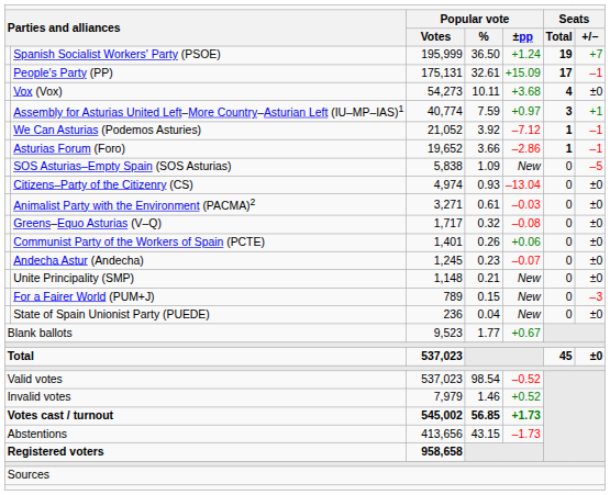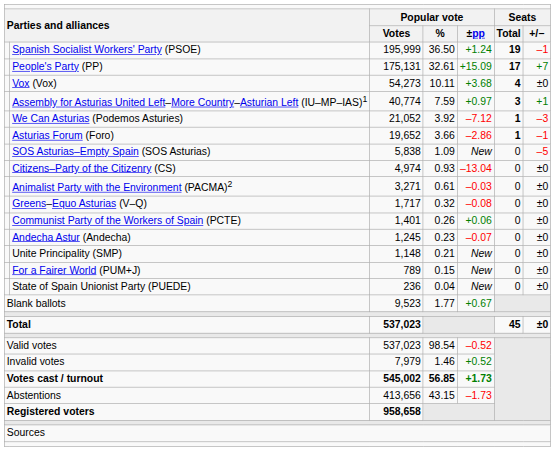Spanish Socialist Workers' Party (PSOE) | column 7: +7 -> –1
People's Party (PP) | column 7: –1 -> +7
We Can Asturias (Podemos Asturies) | column 7: –1 -> –3
For a Fairer World (PUM+J) | column 7: –3 -> ±0
